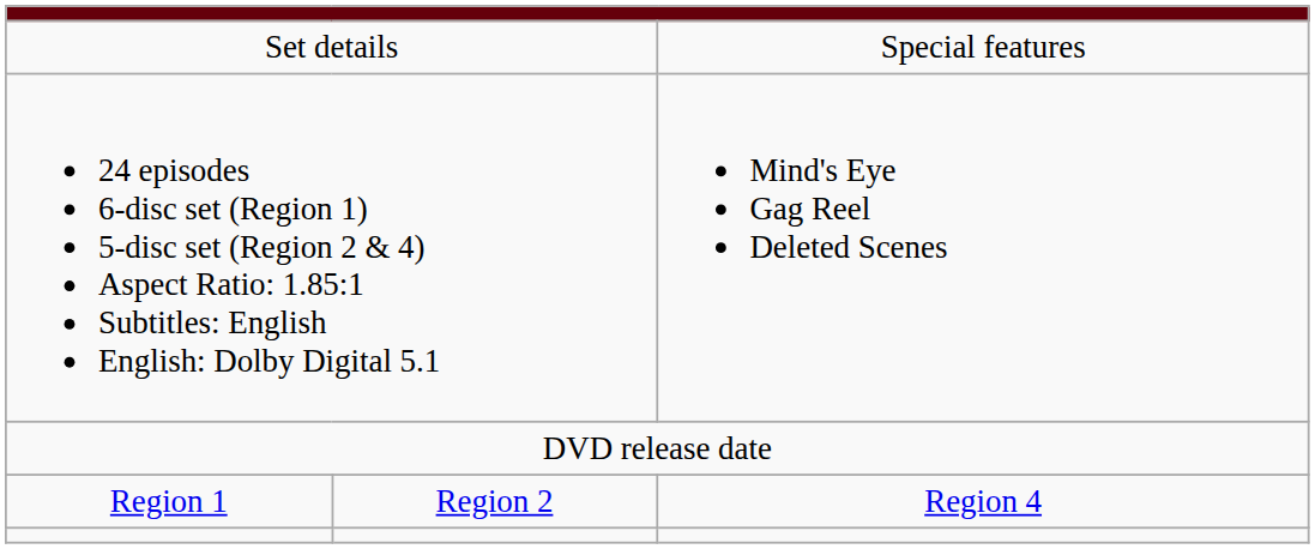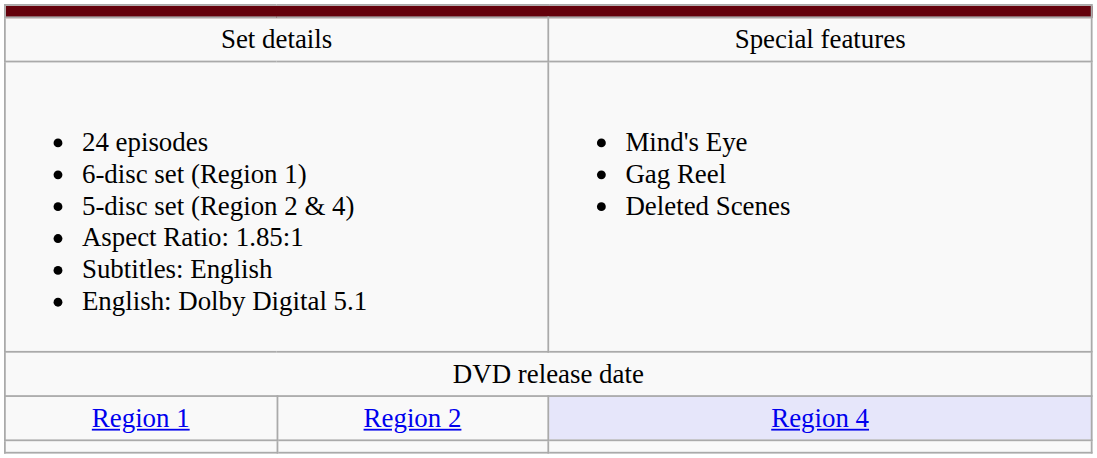Region 1 | column 3: no background -> lavender background
